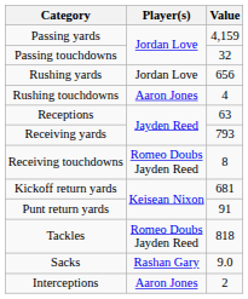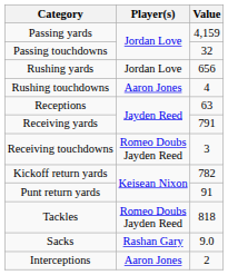Receiving yards | Value: 793 -> 791
Receiving touchdowns | Value: 8 -> 3
Kickoff return yards | Value: 681 -> 782
